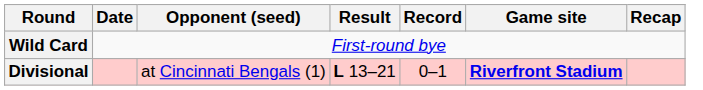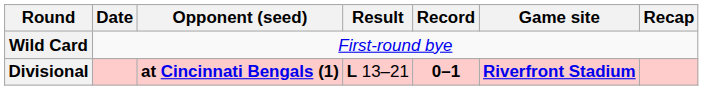Divisional | Opponent (seed): normal -> bold
Divisional | Record: normal -> bold
